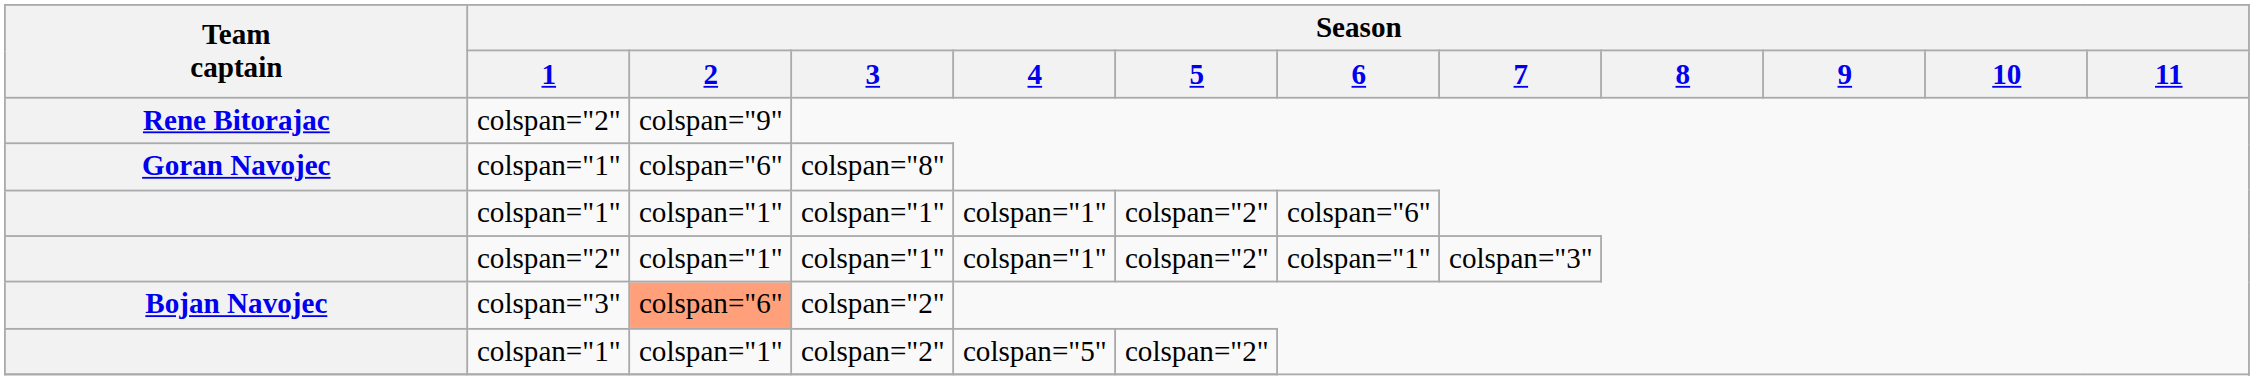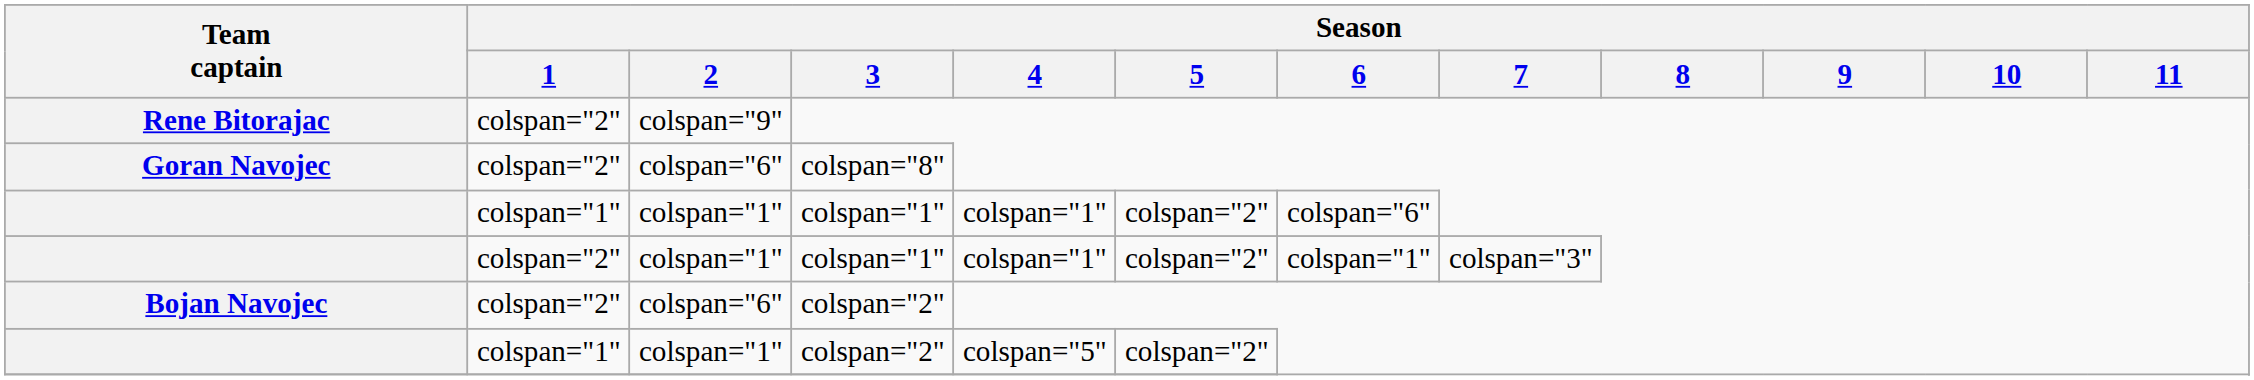Goran Navojec | Season / 1: colspan="1" -> colspan="2"
Bojan Navojec | Season / 1: colspan="3" -> colspan="2"
Bojan Navojec | Season / 2: lightsalmon background -> no background
